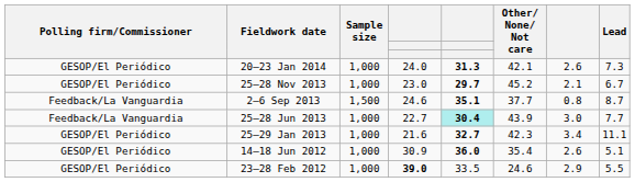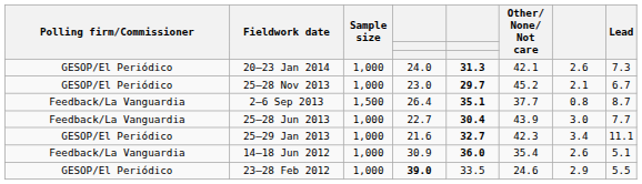2–6 Sep 2013 | column 4: 24.6 -> 26.4
25–28 Jun 2013 | column 5: paleturquoise background -> no background
14–18 Jun 2012 | Polling firm/Commissioner: GESOP/El Periódico -> Feedback/La Vanguardia
